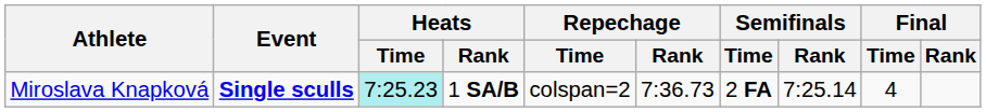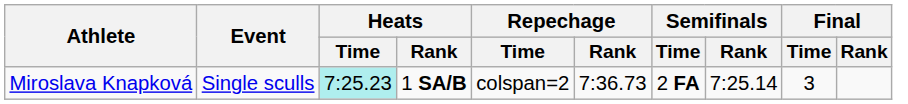Miroslava Knapková | Event: bold -> normal
Miroslava Knapková | Final / Time: 4 -> 3
